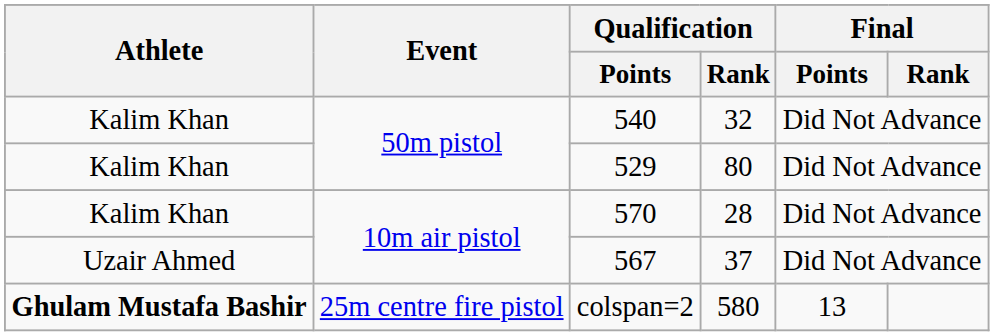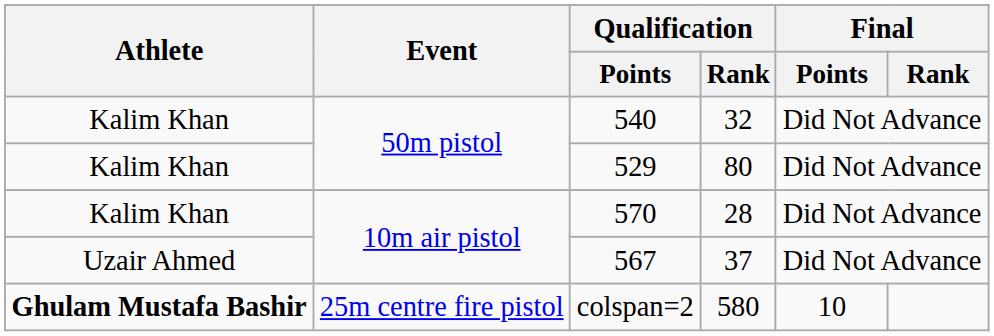colspan=2 | Final / Points: 13 -> 10
